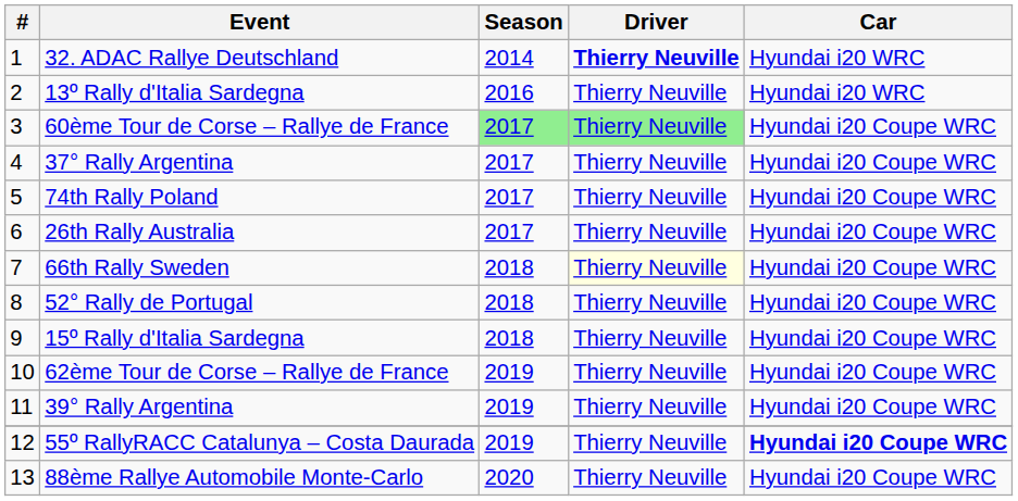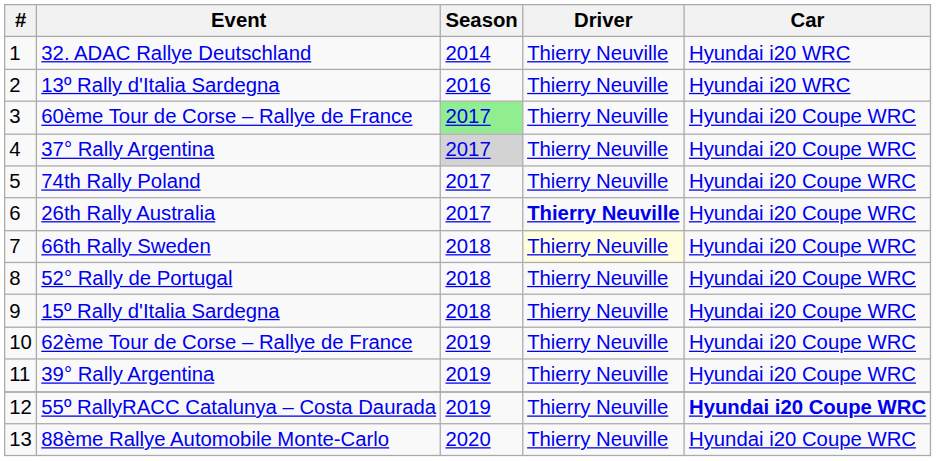32. ADAC Rallye Deutschland | Driver: bold -> normal
60ème Tour de Corse – Rallye de France | Driver: lightgreen background -> no background
37° Rally Argentina | Season: no background -> lightgrey background
26th Rally Australia | Driver: normal -> bold
